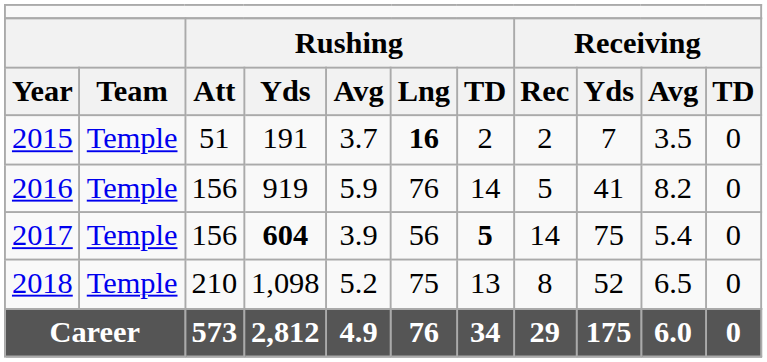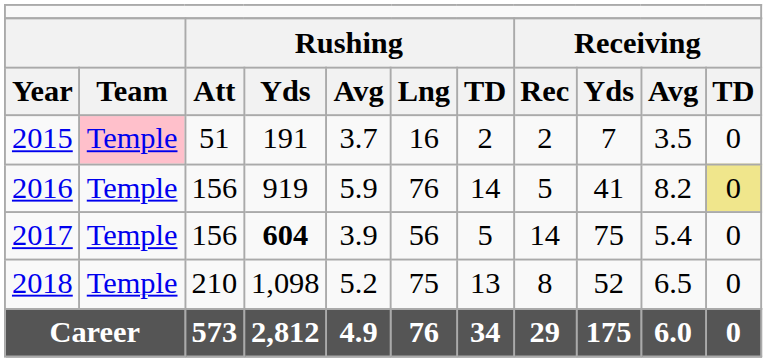2015 | column 2: no background -> pink background
2015 | column 6: bold -> normal
2016 | column 11: no background -> khaki background
2017 | column 7: bold -> normal
